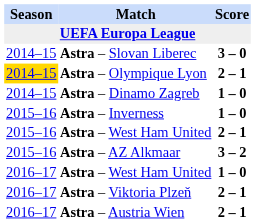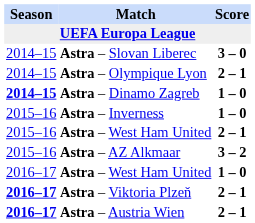Astra – Olympique Lyon | Season: gold background -> no background
Astra – Dinamo Zagreb | Season: normal -> bold
Astra – Viktoria Plzeň | Season: normal -> bold
Astra – Austria Wien | Season: normal -> bold
